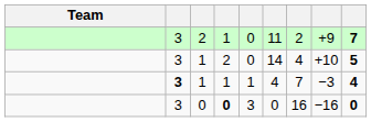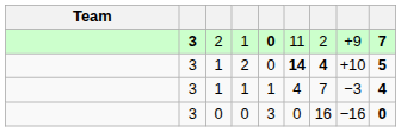row 2 | column 2: normal -> bold
row 2 | column 5: normal -> bold
row 3 | column 6: normal -> bold
row 3 | column 7: normal -> bold
row 4 | column 2: bold -> normal
row 5 | column 4: bold -> normal
